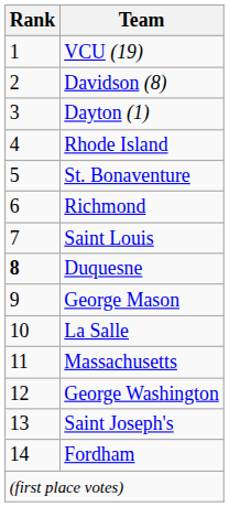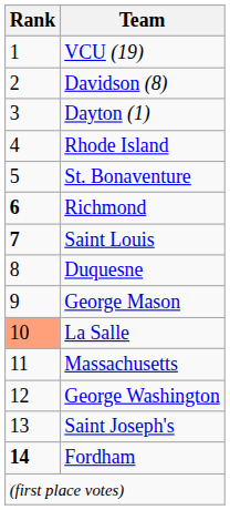Richmond | Rank: normal -> bold
Saint Louis | Rank: normal -> bold
Duquesne | Rank: bold -> normal
La Salle | Rank: no background -> lightsalmon background
Fordham | Rank: normal -> bold
